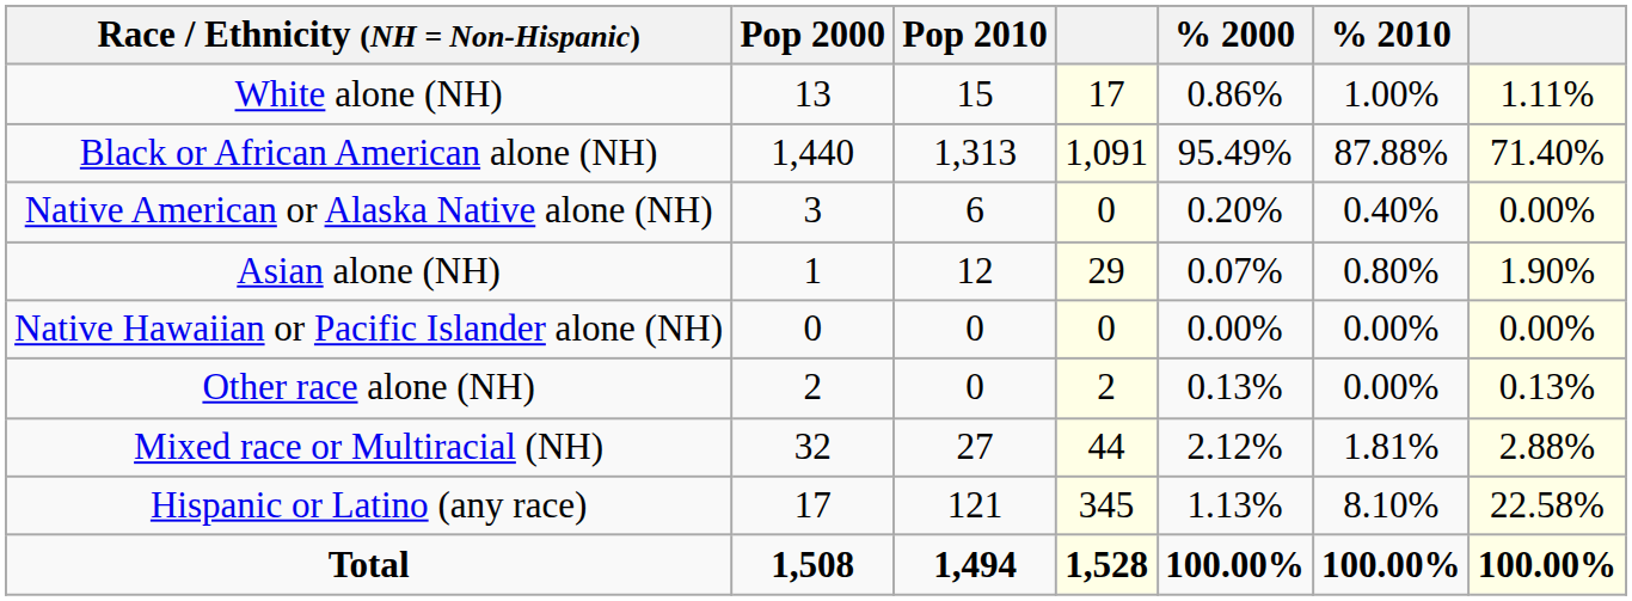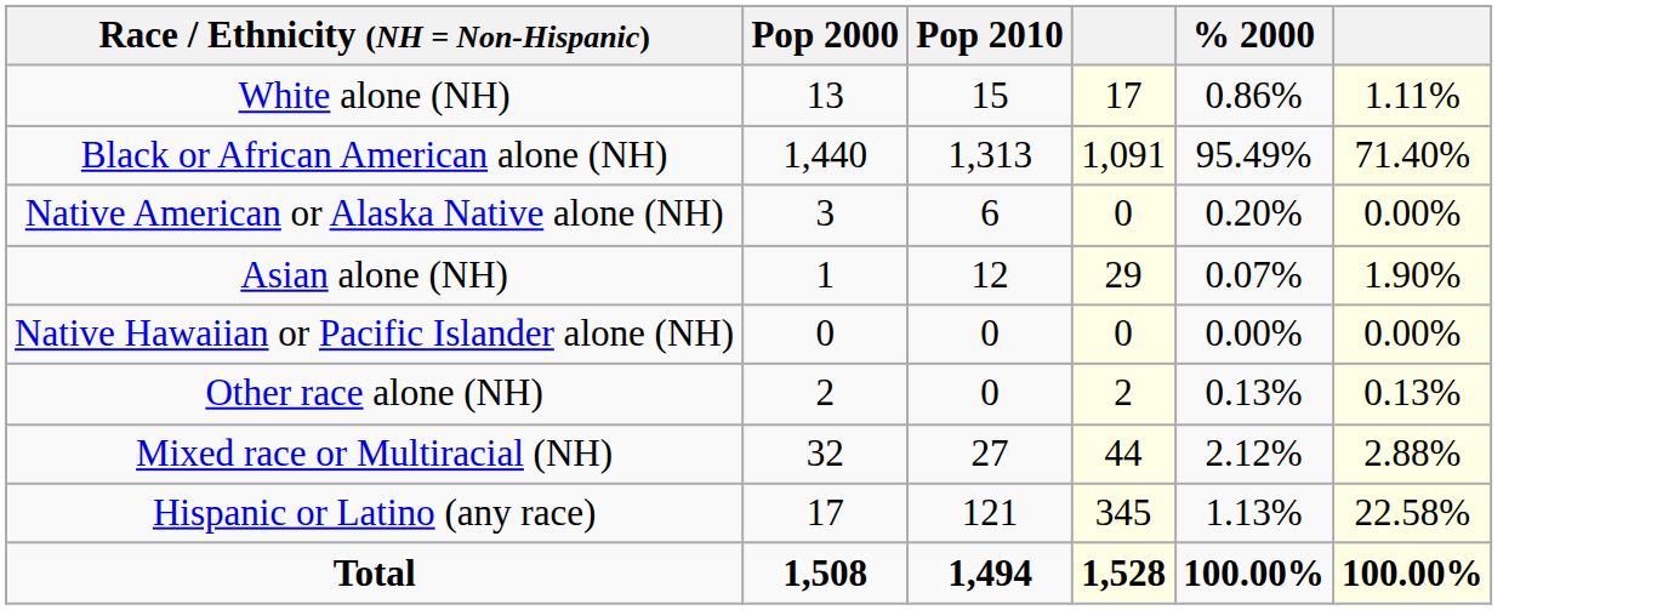- column: % 2010 | 1.00% | 87.88% | 0.40% | 0.80% | 0.00% | 0.00% | 1.81% | 8.10% | 100.00%
